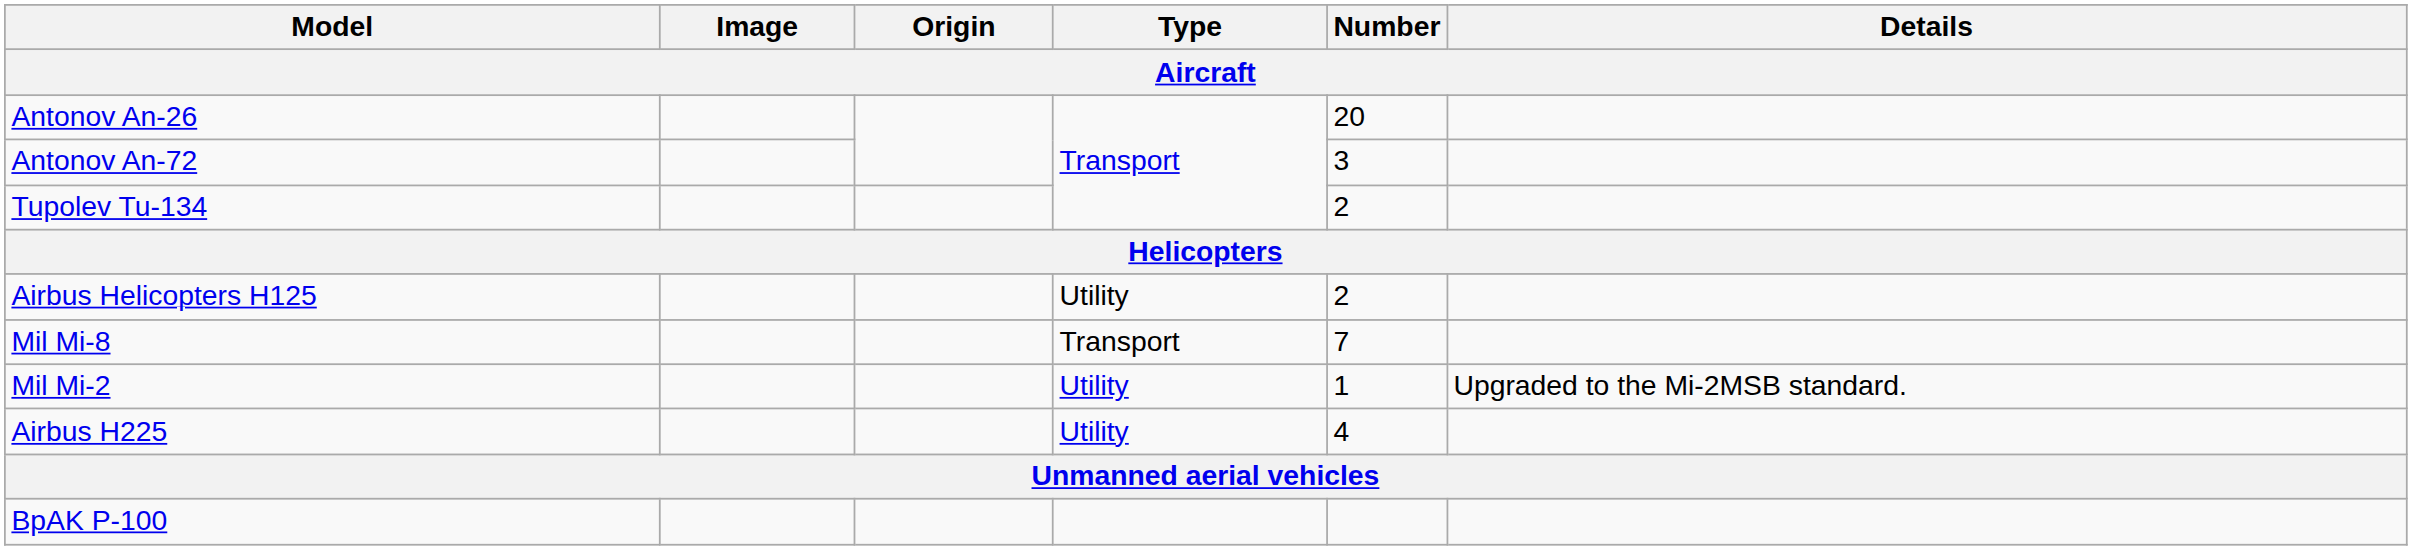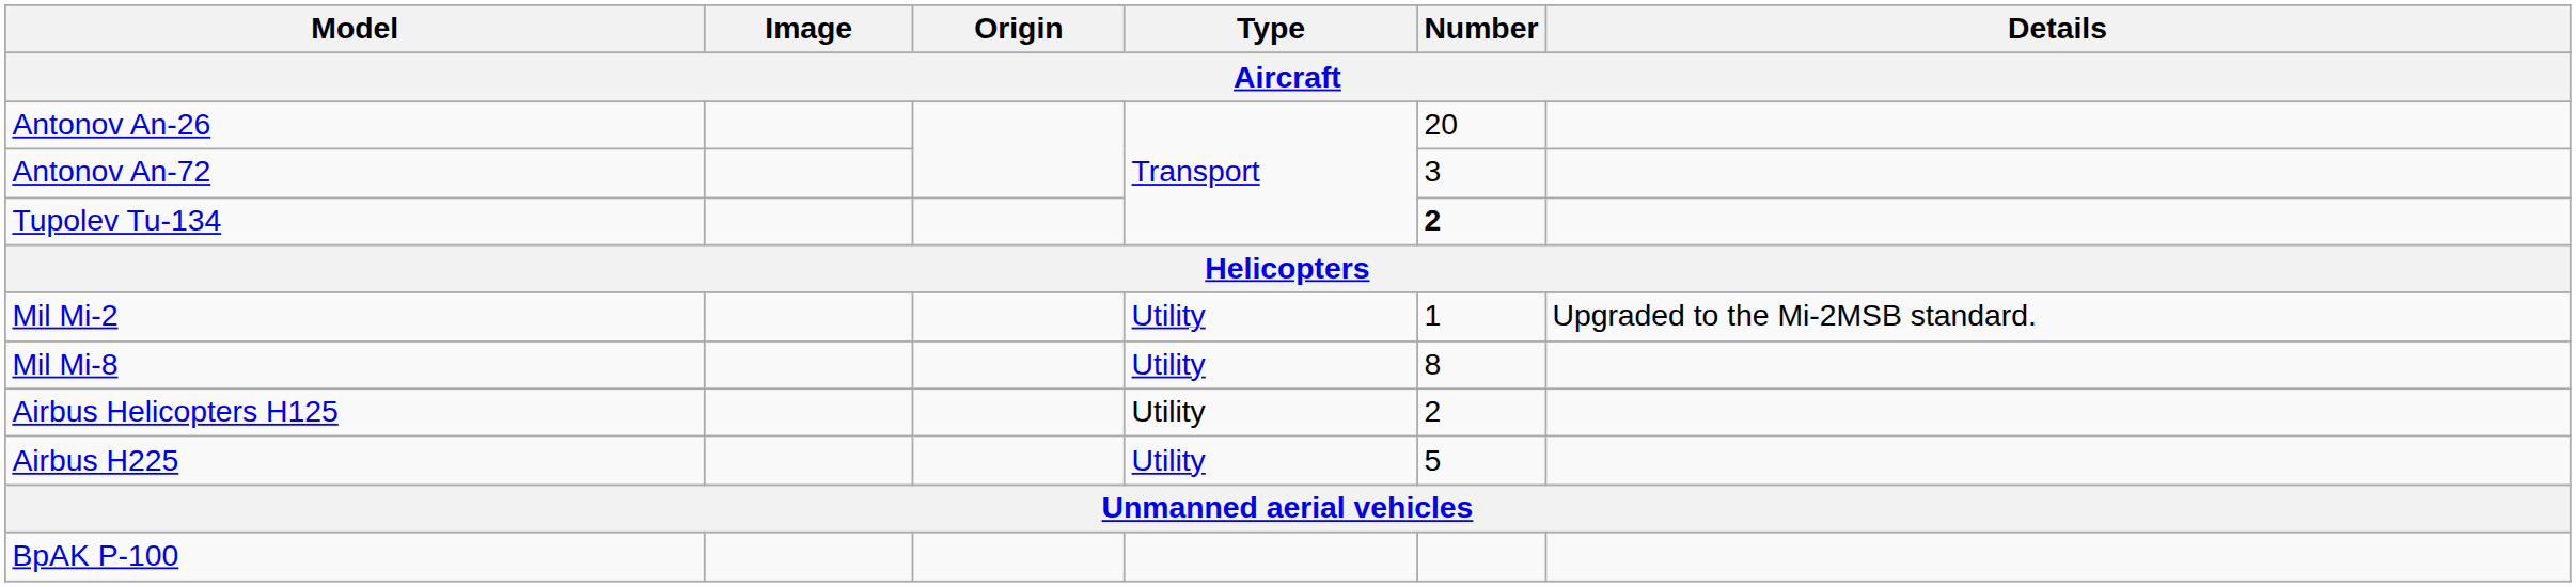Tupolev Tu-134 | Number: normal -> bold
rows swapped: Mil Mi-2 <-> Airbus Helicopters H125
Mil Mi-8 | Type: Transport -> Utility
Mil Mi-8 | Number: 7 -> 8
Airbus H225 | Number: 4 -> 5
